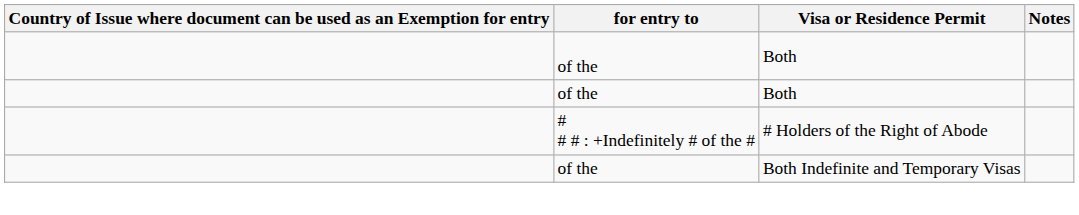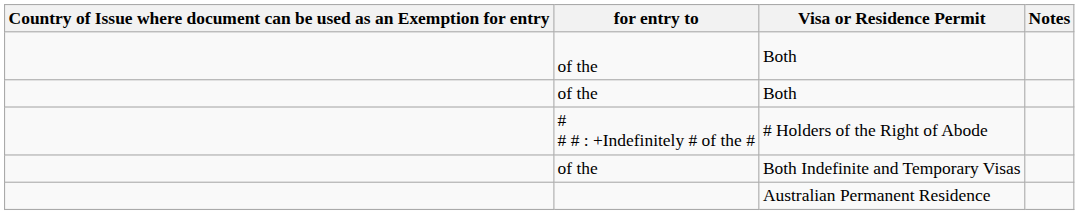+ row: Australian Permanent Residence
